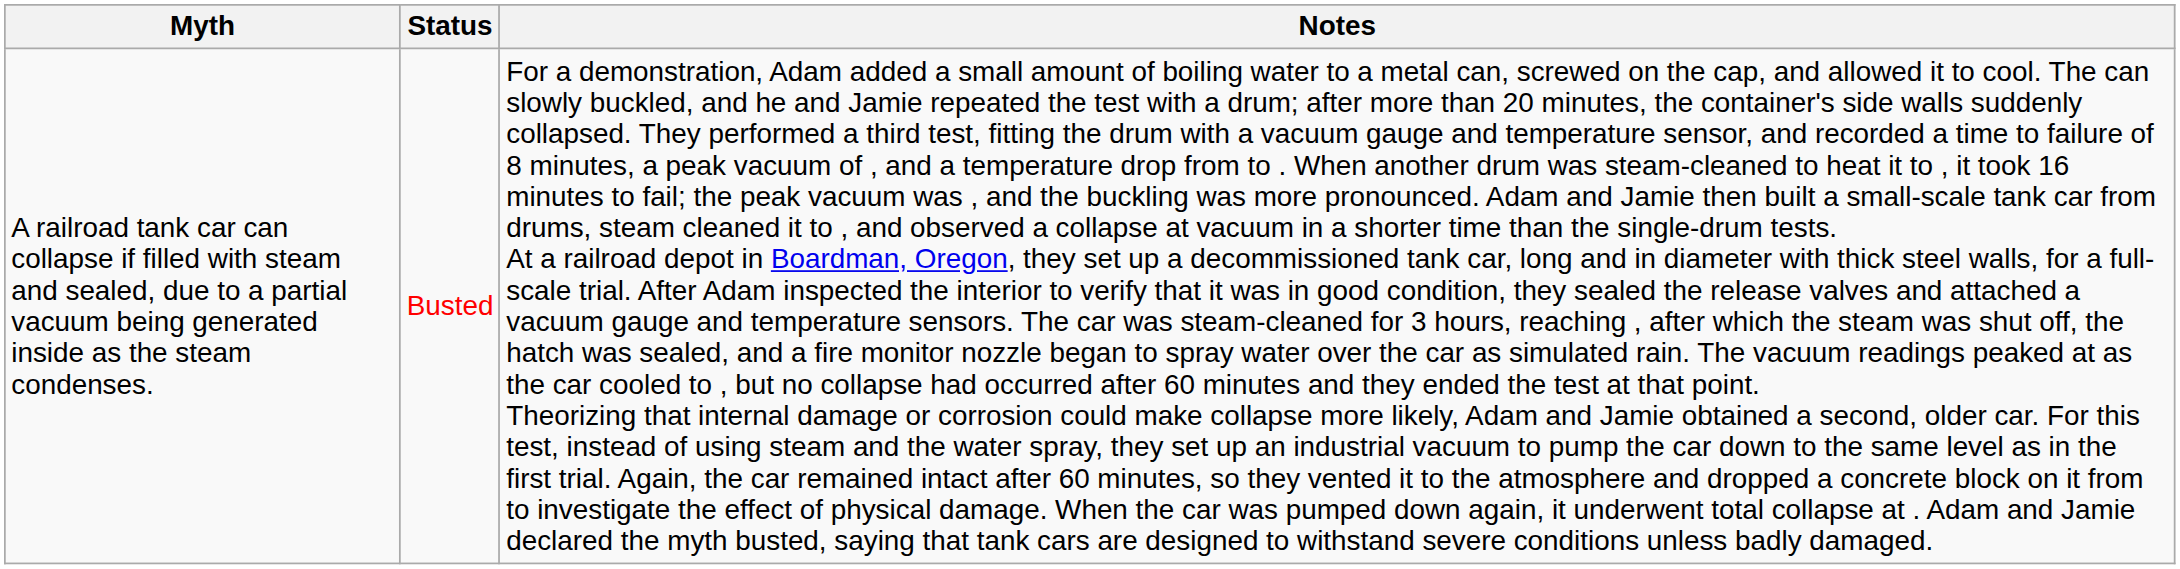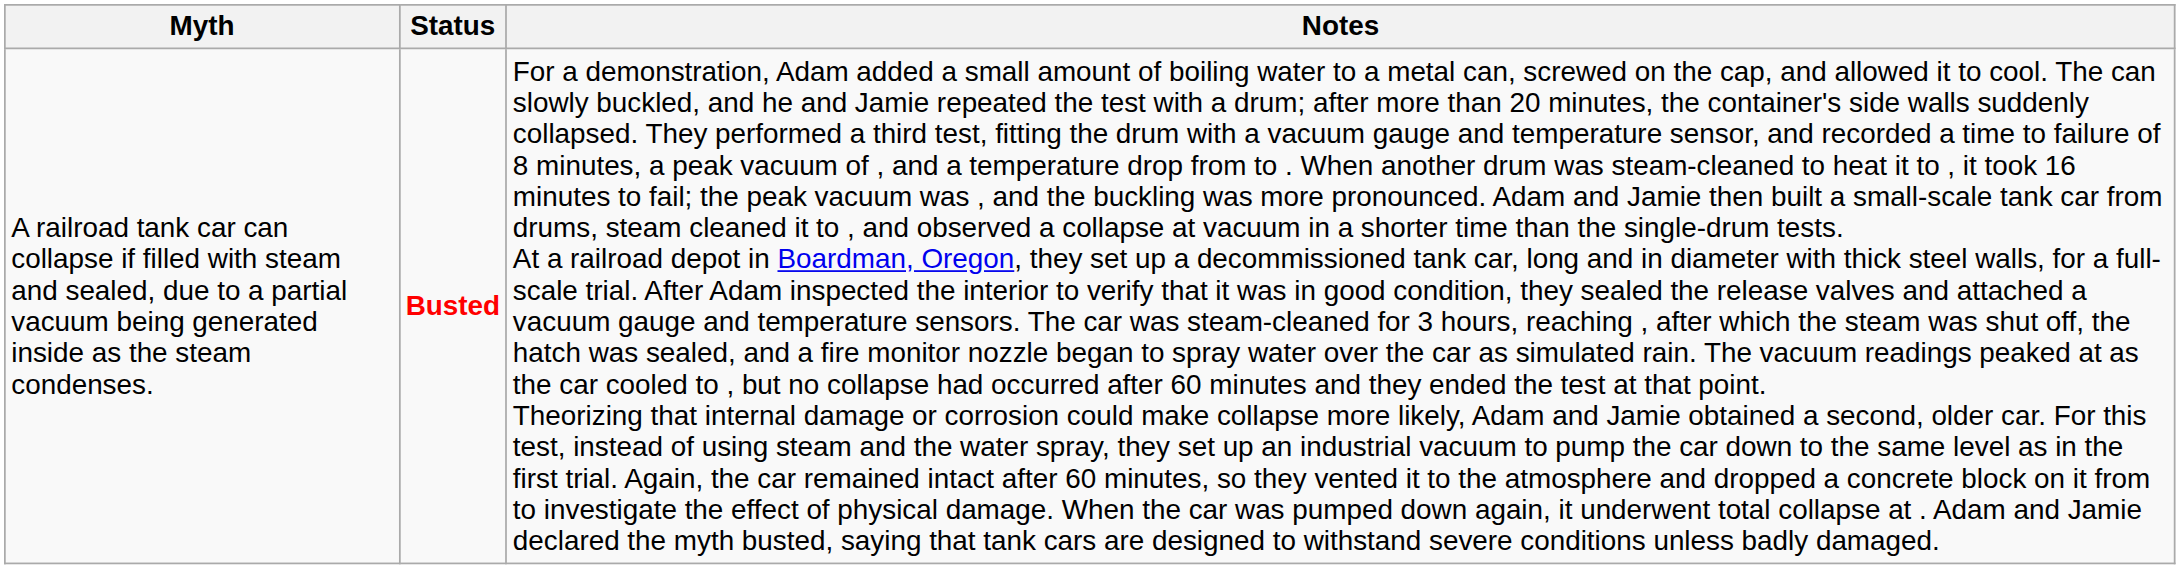row 2 | Status: normal -> bold
